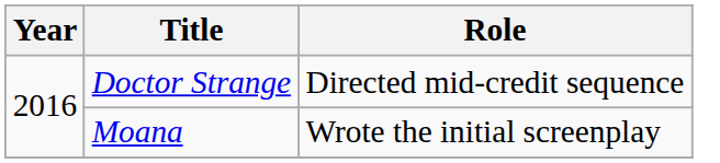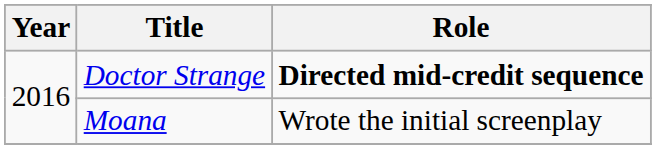Doctor Strange | Role: normal -> bold
